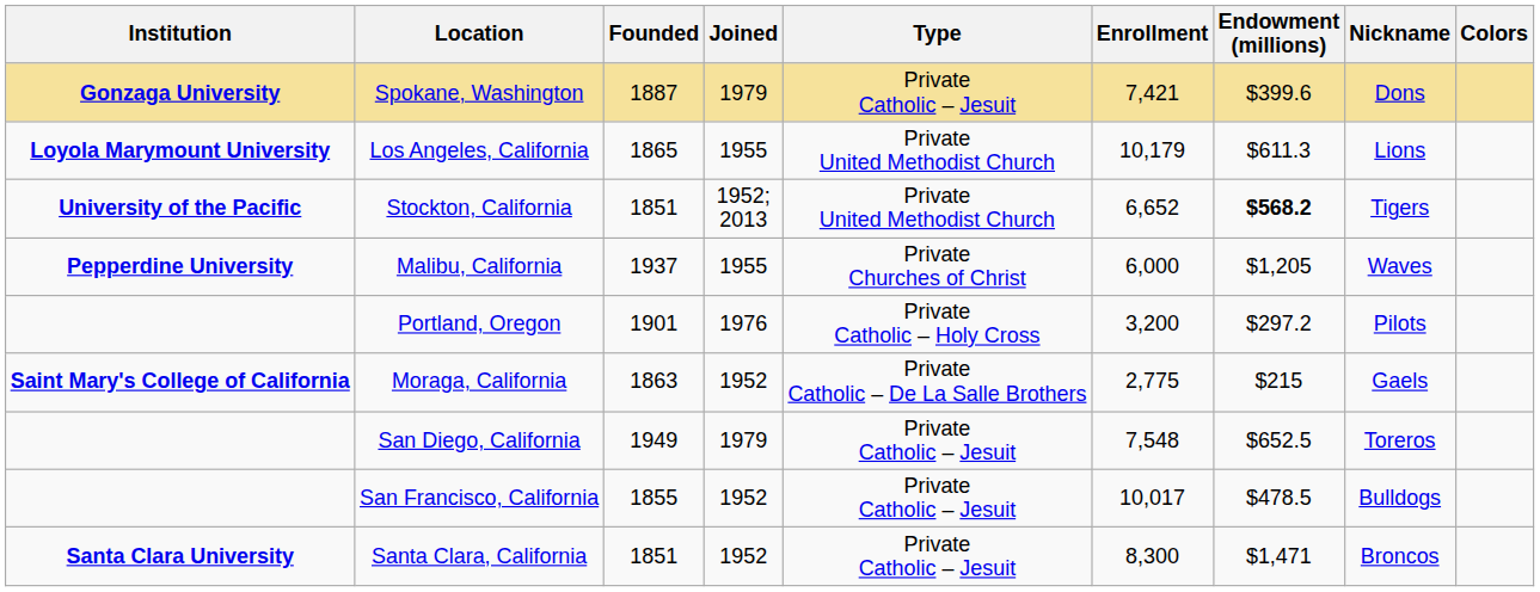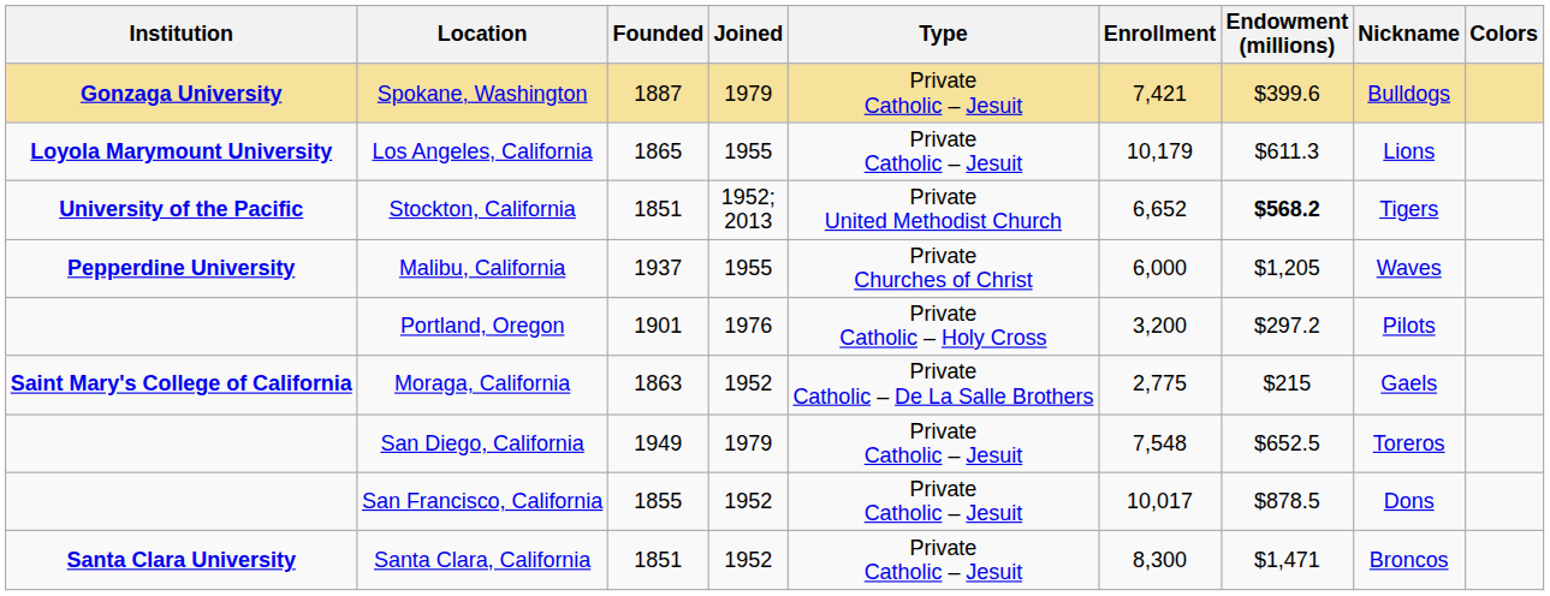Spokane, Washington | Nickname: Dons -> Bulldogs
Los Angeles, California | Type: Private United Methodist Church -> Private Catholic – Jesuit
San Francisco, California | Endowment (millions): $478.5 -> $878.5
San Francisco, California | Nickname: Bulldogs -> Dons
